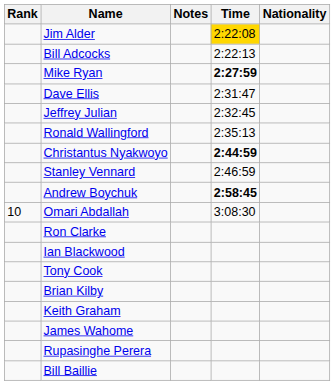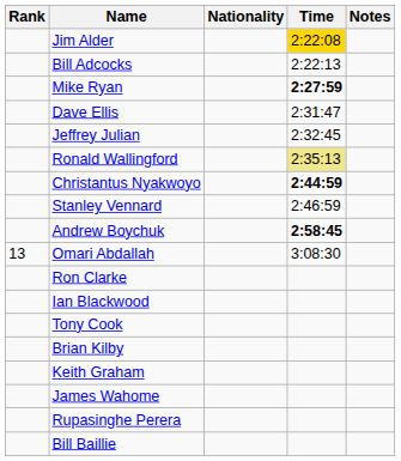columns swapped: Nationality <-> Notes
Ronald Wallingford | Time: no background -> khaki background
Omari Abdallah | Rank: 10 -> 13
